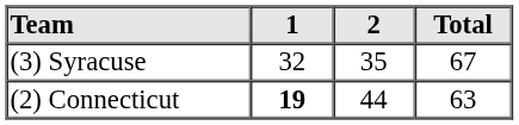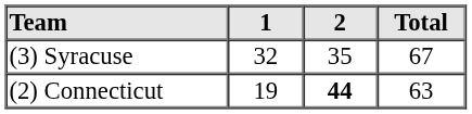(2) Connecticut | 1: bold -> normal
(2) Connecticut | 2: normal -> bold
